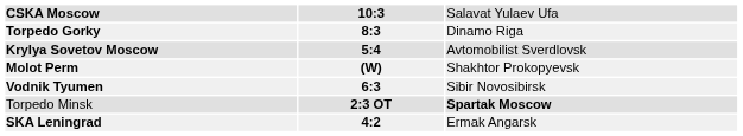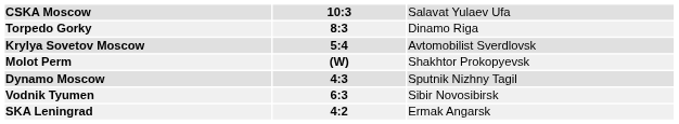+ row: Dynamo Moscow | 4:3 | Sputnik Nizhny Tagil
- row: Torpedo Minsk | 2:3 OT | Spartak Moscow
